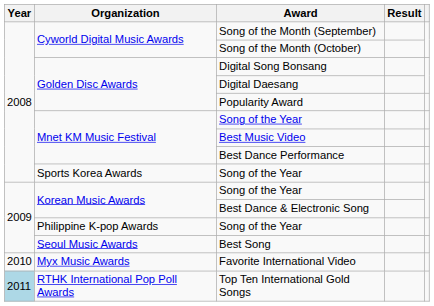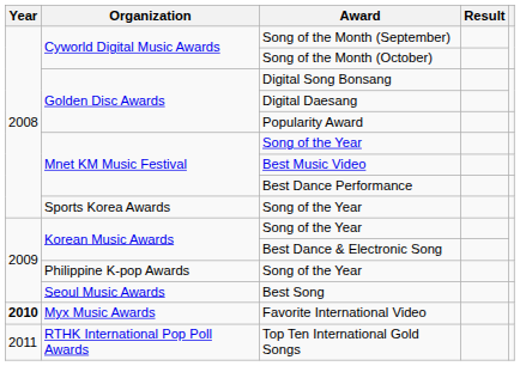Favorite International Video | Year: normal -> bold
Top Ten International Gold Songs | Year: lightblue background -> no background
